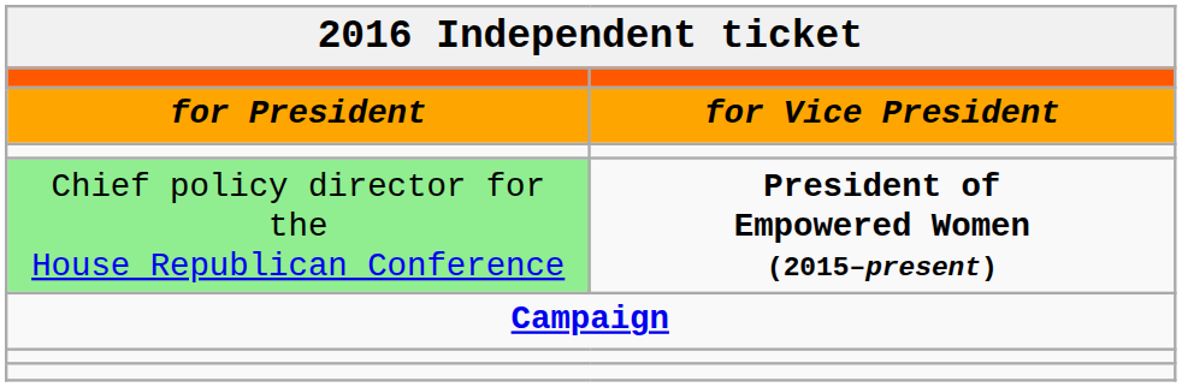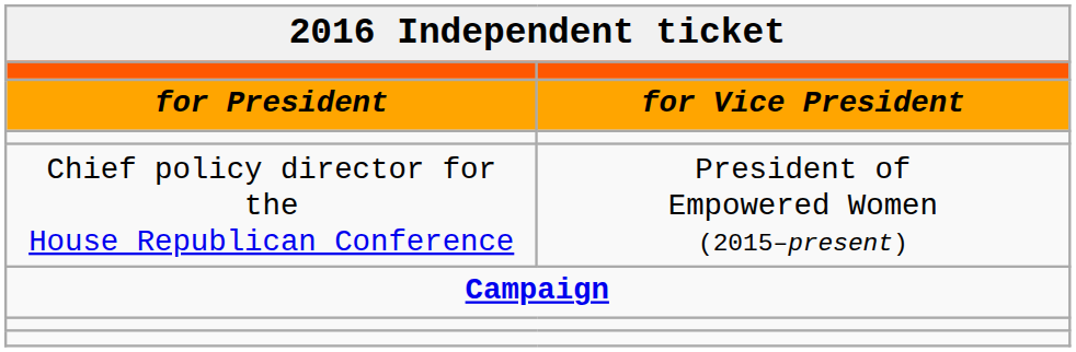Chief policy director for the House Republican Conference | column 1: lightgreen background -> no background
Chief policy director for the House Republican Conference | column 2: bold -> normal
